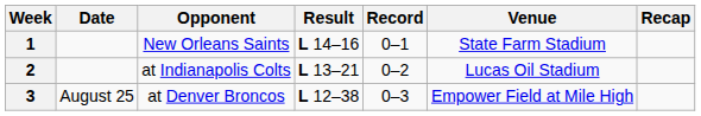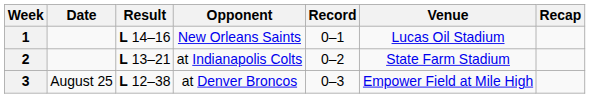columns swapped: Opponent <-> Result
1 | Venue: State Farm Stadium -> Lucas Oil Stadium
2 | Venue: Lucas Oil Stadium -> State Farm Stadium
